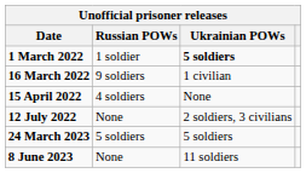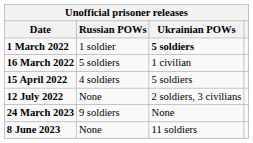16 March 2022 | Russian POWs: 9 soldiers -> 5 soldiers
15 April 2022 | Ukrainian POWs: None -> 5 soldiers
24 March 2023 | Russian POWs: 5 soldiers -> 9 soldiers
24 March 2023 | Ukrainian POWs: 5 soldiers -> None
